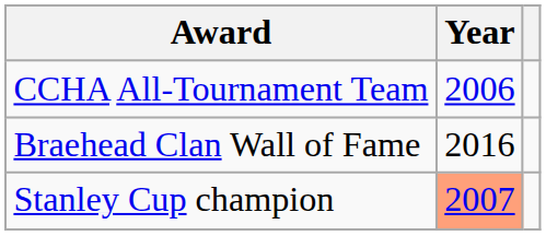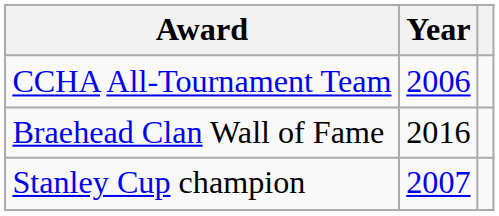Stanley Cup champion | Year: lightsalmon background -> no background
